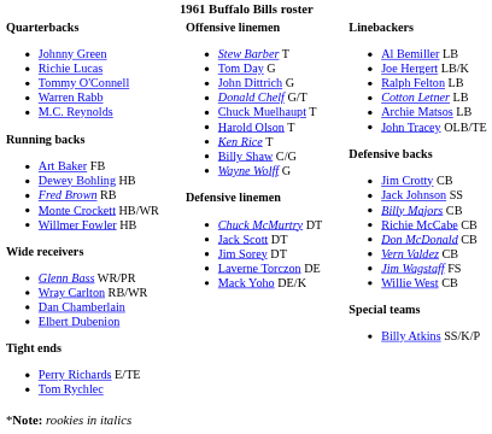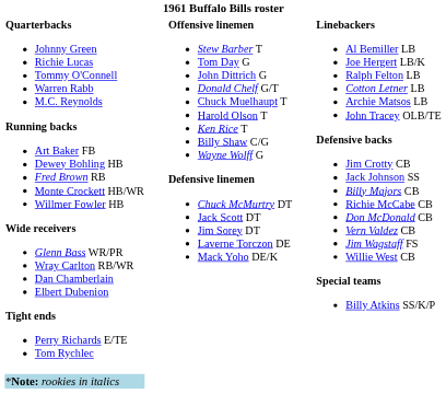*Note: rookies in italics | column 1: no background -> lightblue background
